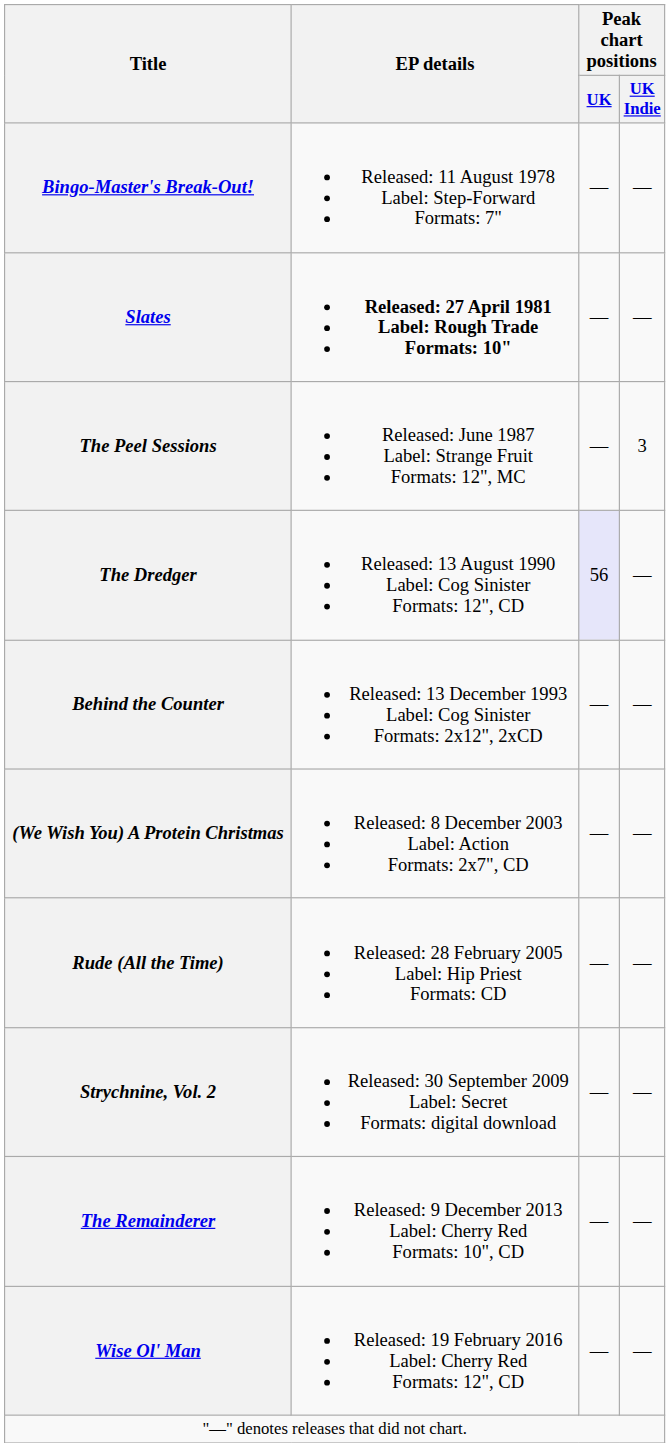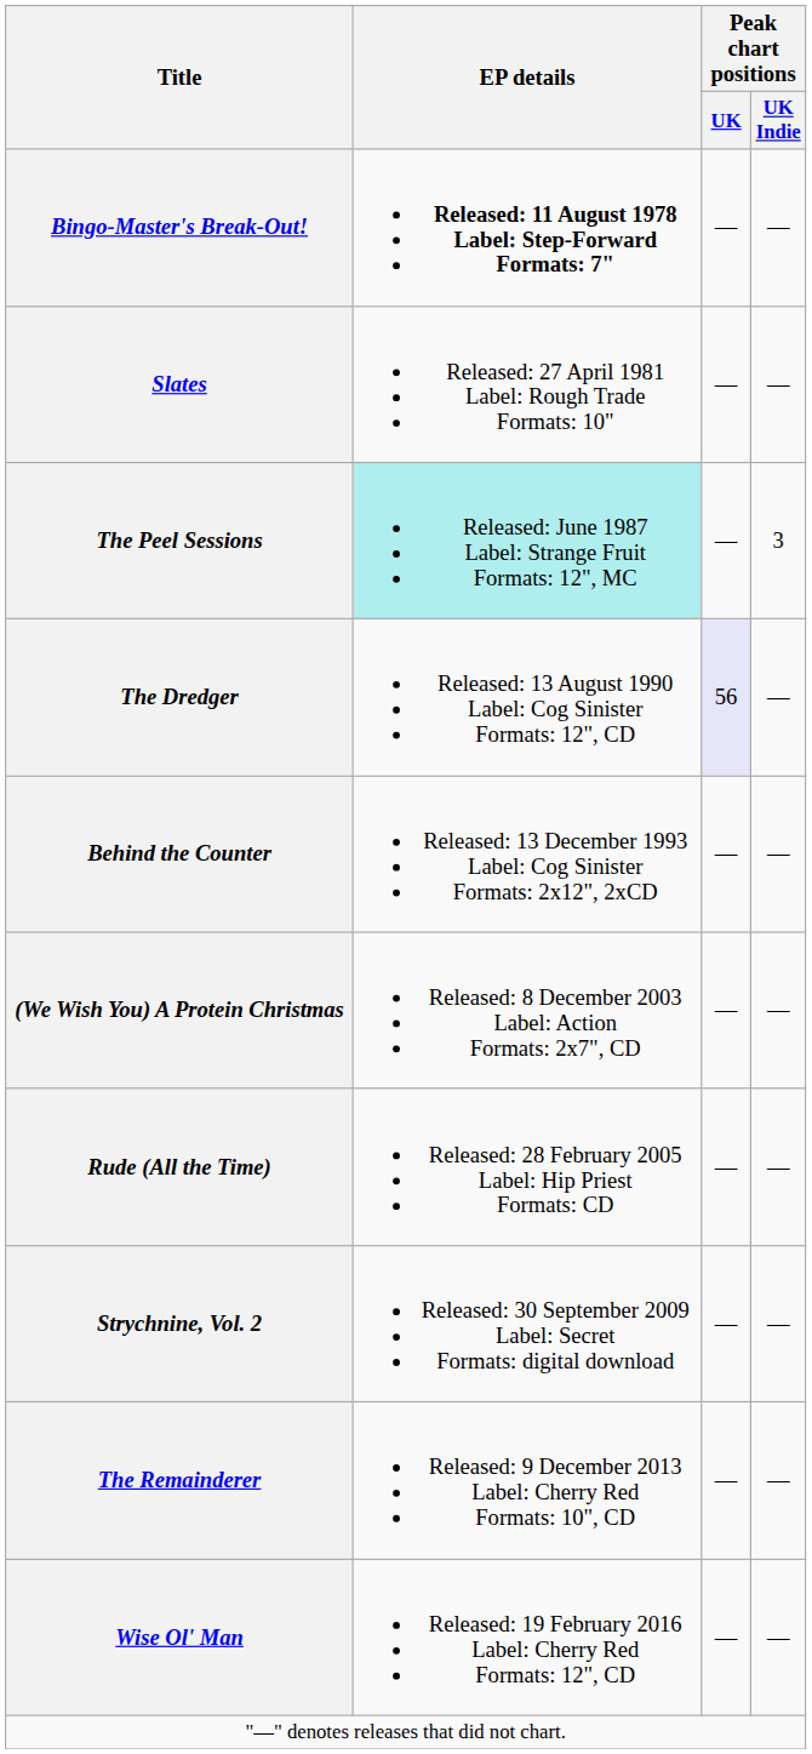Bingo-Master's Break-Out! | EP details: normal -> bold
Slates | EP details: bold -> normal
The Peel Sessions | EP details: no background -> paleturquoise background
